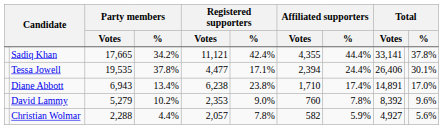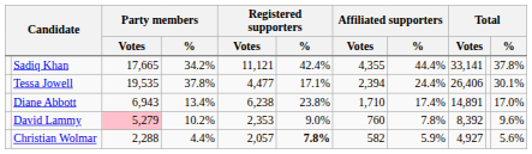David Lammy | Party members / Votes: no background -> pink background
Christian Wolmar | Registered supporters / %: normal -> bold
